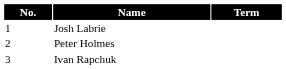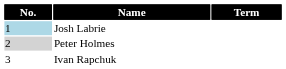Josh Labrie | No.: no background -> lightblue background
Peter Holmes | No.: no background -> lightgrey background
